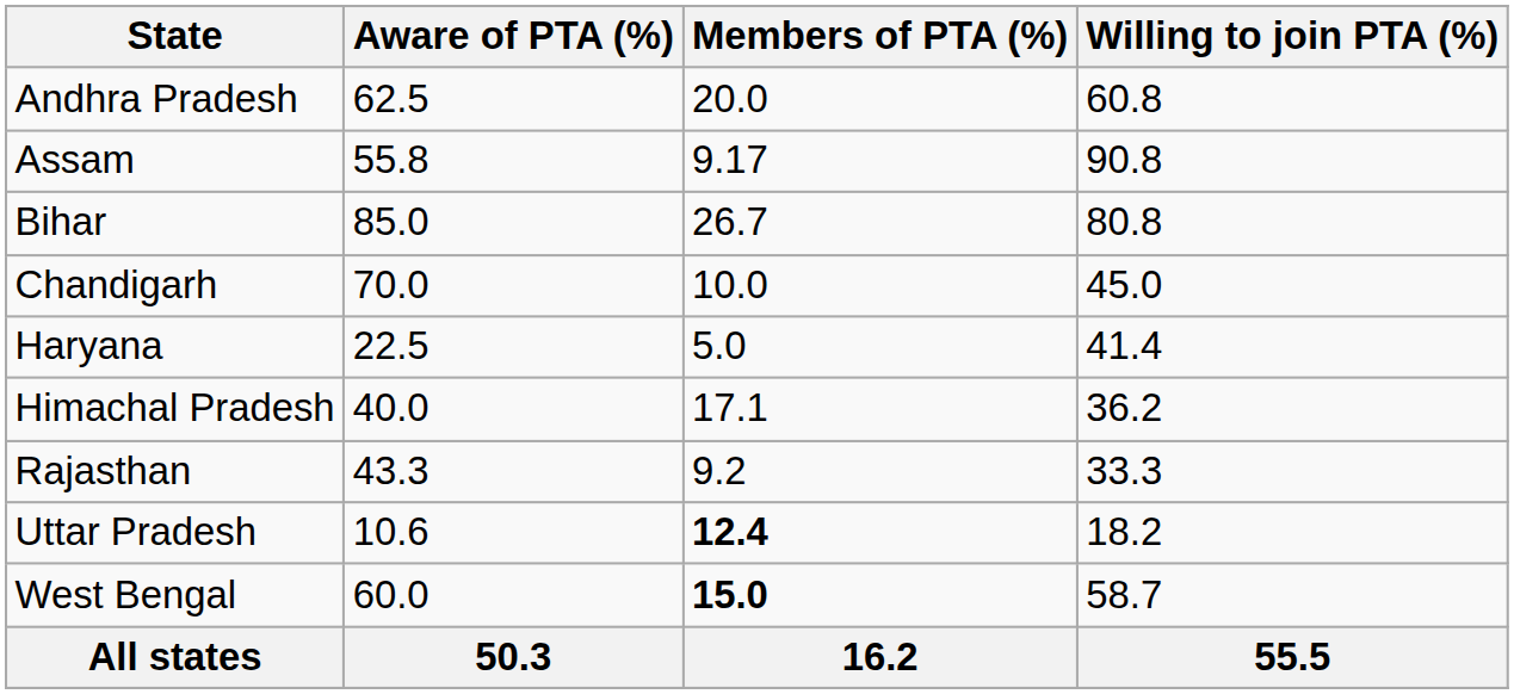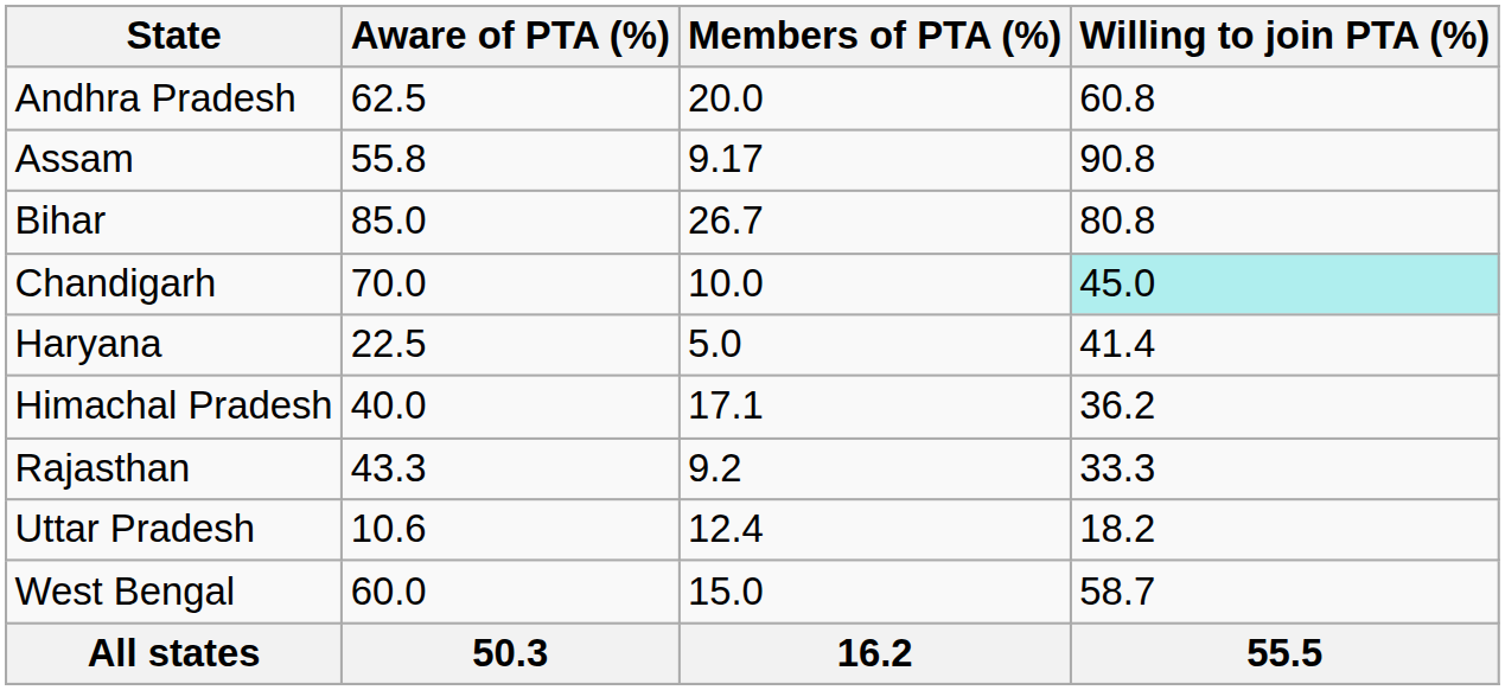Chandigarh | Willing to join PTA (%): no background -> paleturquoise background
Uttar Pradesh | Members of PTA (%): bold -> normal
West Bengal | Members of PTA (%): bold -> normal
